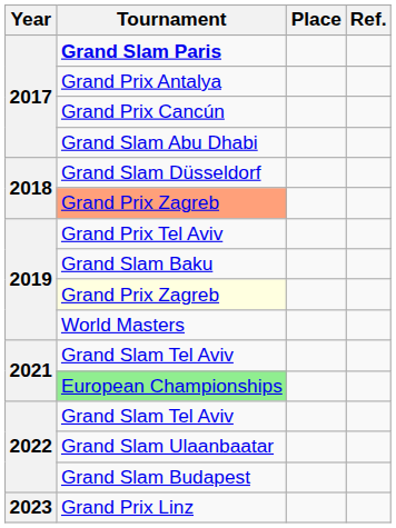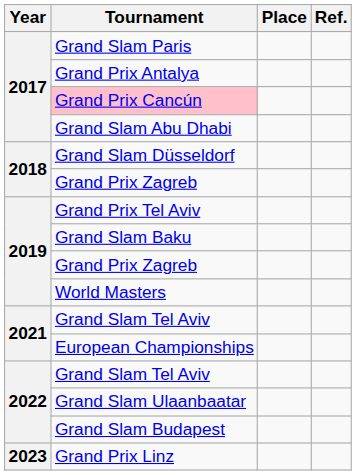Grand Slam Paris | Tournament: bold -> normal
Grand Prix Cancún | Tournament: no background -> pink background
2018 / Grand Prix Zagreb | Tournament: lightsalmon background -> no background
2019 / Grand Prix Zagreb | Tournament: lightyellow background -> no background
European Championships | Tournament: lightgreen background -> no background
